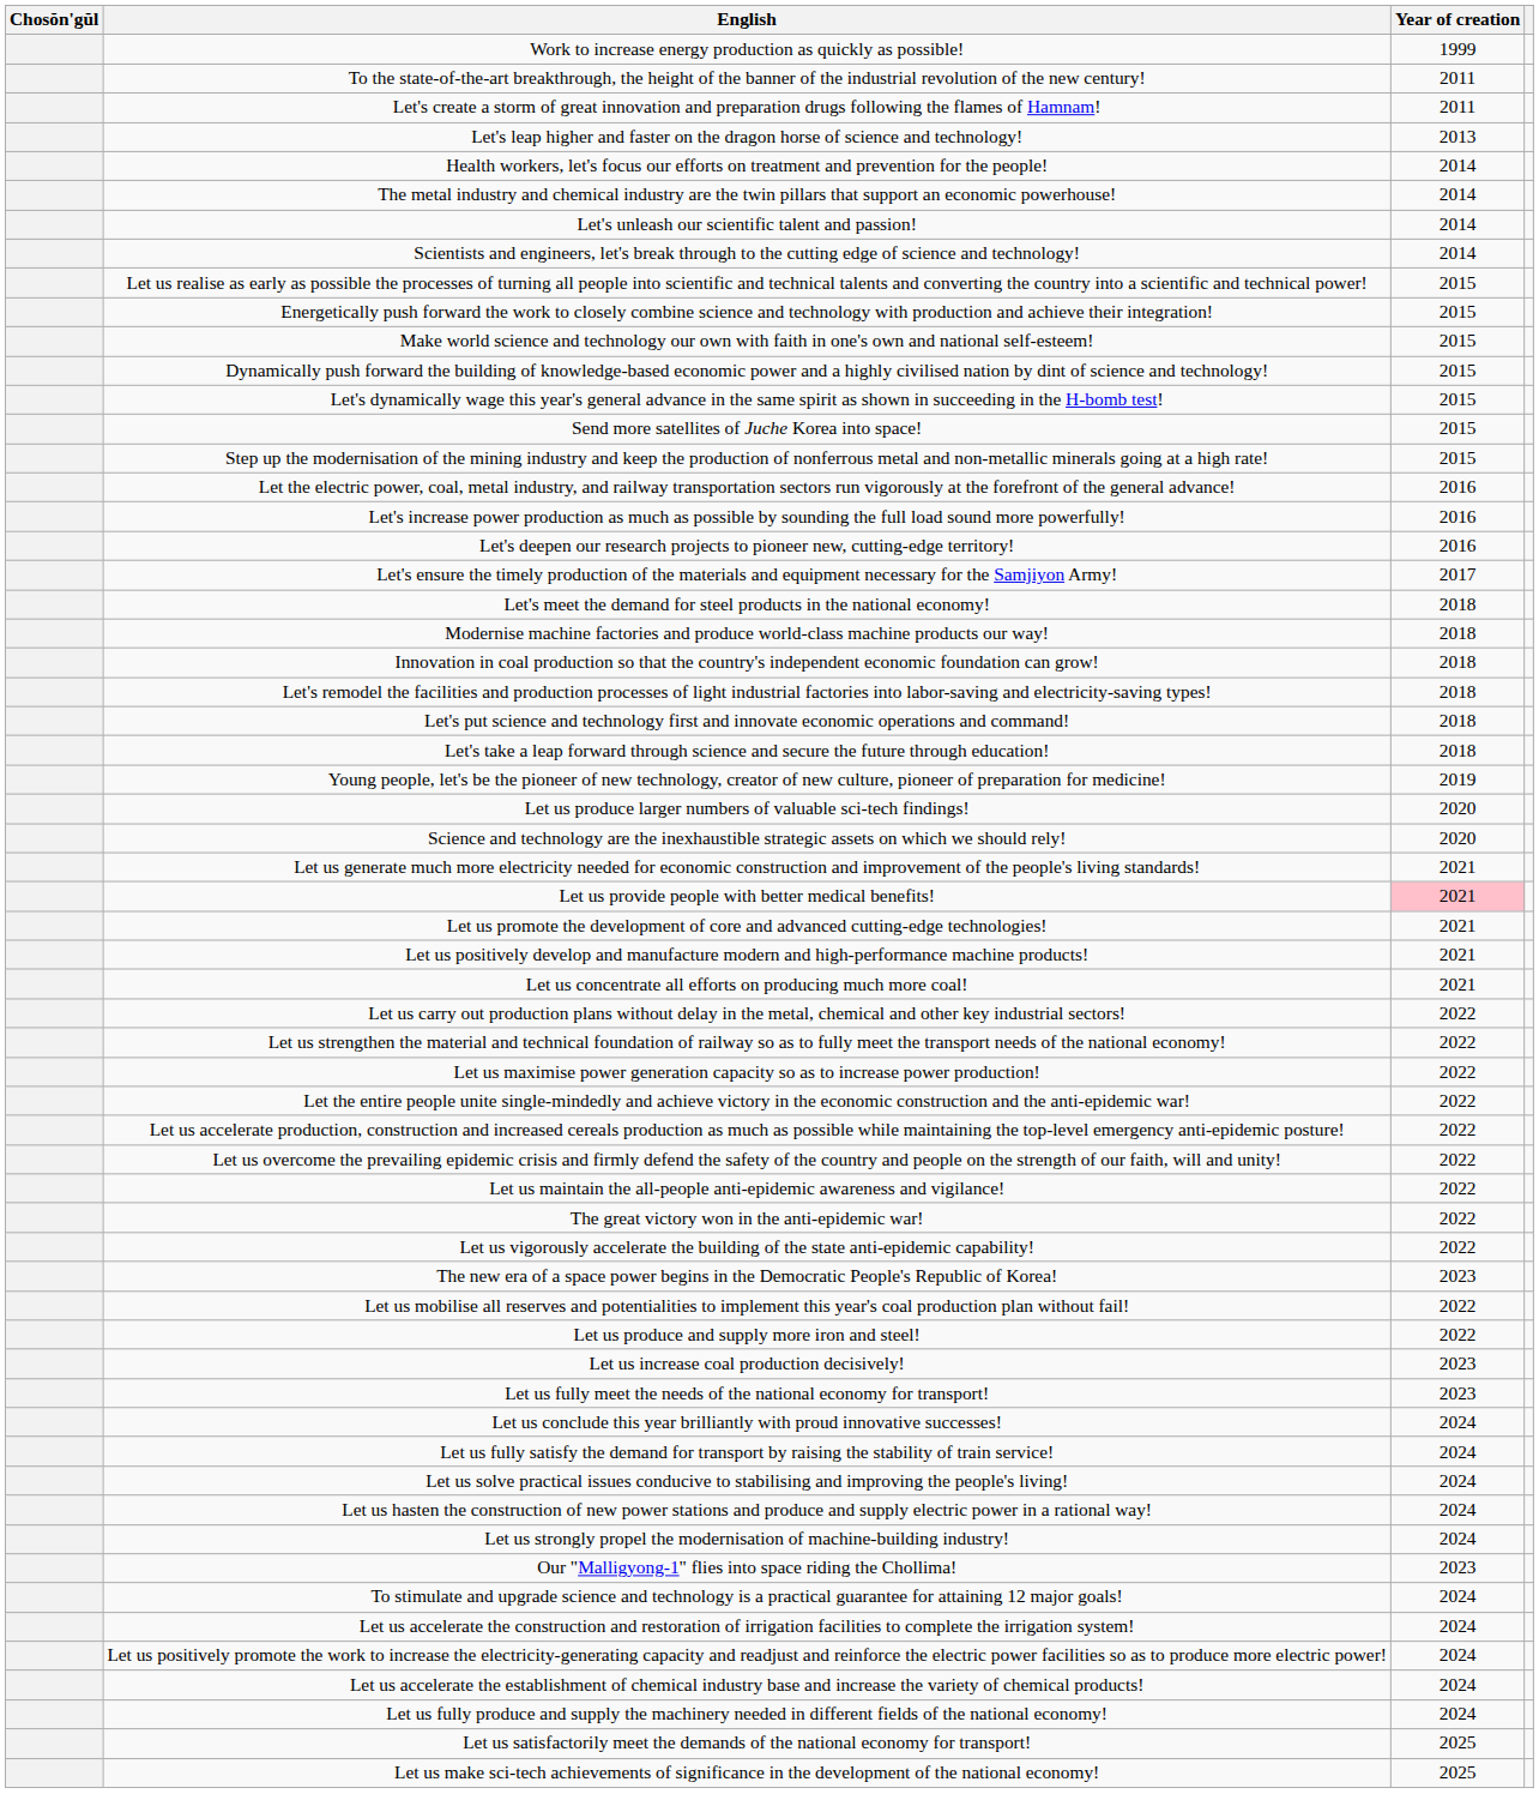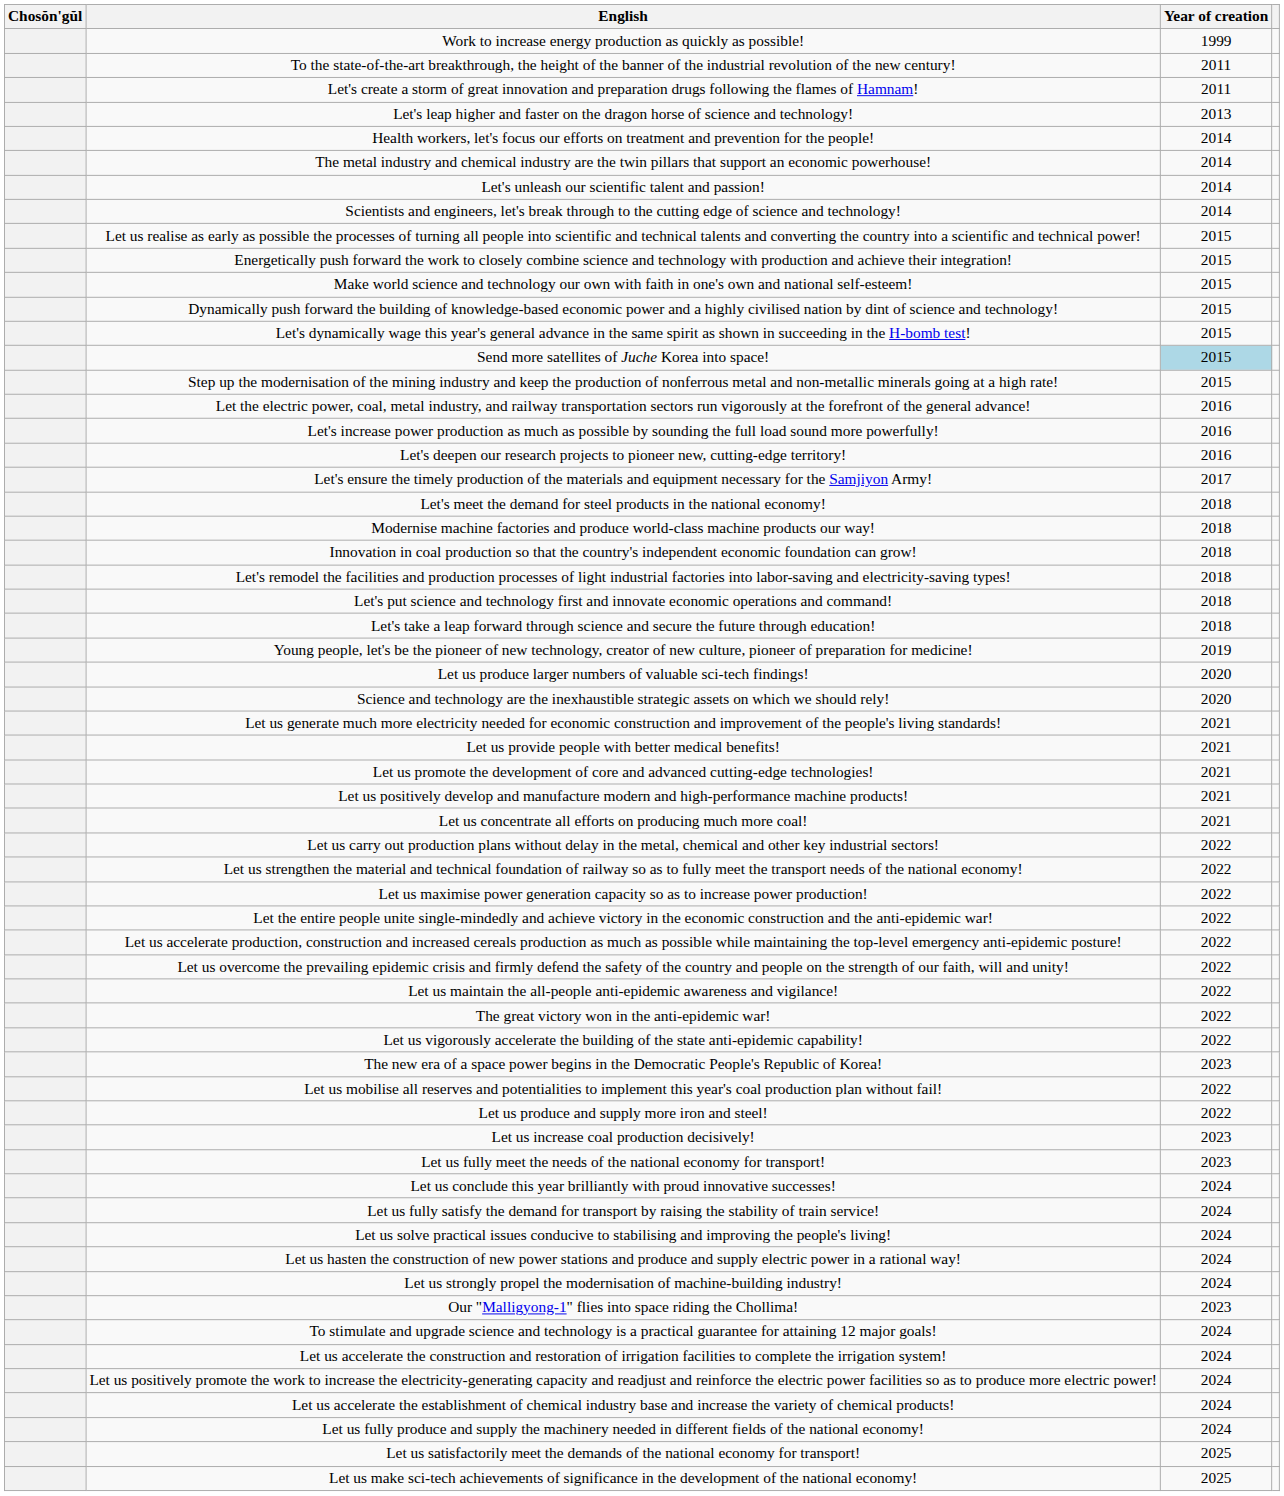Send more satellites of Juche Korea into space! | Year of creation: no background -> lightblue background
Let us provide people with better medical benefits! | Year of creation: pink background -> no background
